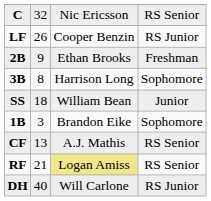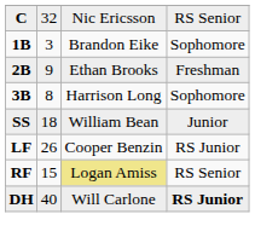rows swapped: 1B <-> LF
- row: CF | 13 | A.J. Mathis | RS Senior
RF | column 2: 21 -> 15
DH | column 4: normal -> bold
